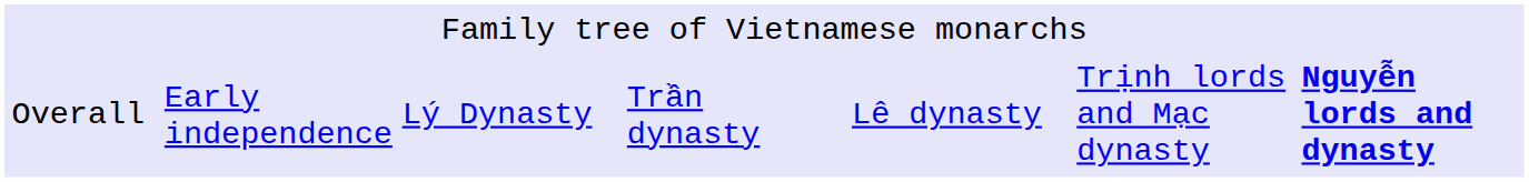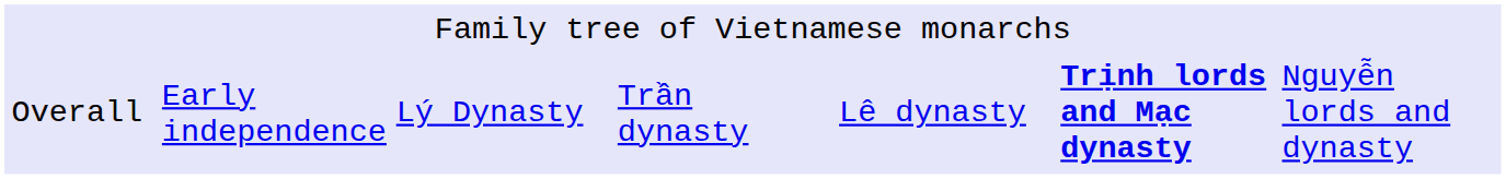row 2 | column 6: normal -> bold
row 2 | column 7: bold -> normal
